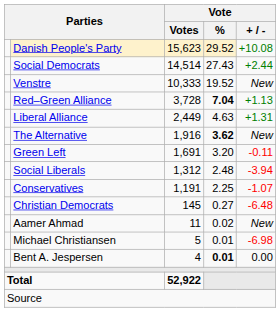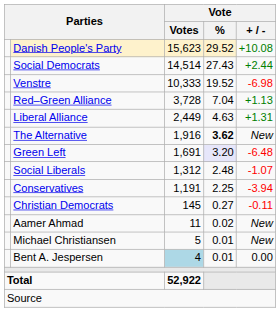Venstre | Vote / + / -: New -> -6.98
Red–Green Alliance | Vote / %: bold -> normal
Green Left | Vote / %: no background -> lavender background
Green Left | Vote / + / -: -0.11 -> -6.48
Social Liberals | Vote / + / -: -3.94 -> -1.07
Conservatives | Vote / + / -: -1.07 -> -3.94
Christian Democrats | Vote / + / -: -6.48 -> -0.11
Michael Christiansen | Vote / + / -: -6.98 -> New
Bent A. Jespersen | Vote / Votes: no background -> lightblue background
Bent A. Jespersen | Vote / %: bold -> normal
